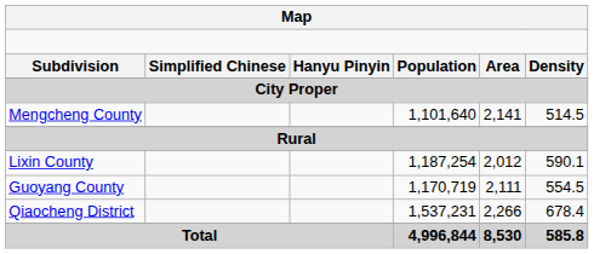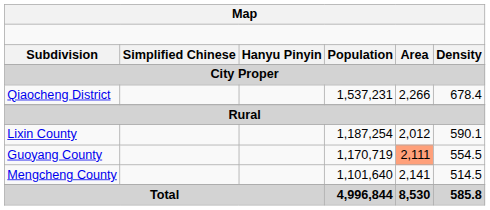rows swapped: Qiaocheng District <-> Mengcheng County
Guoyang County | column 5: no background -> lightsalmon background
